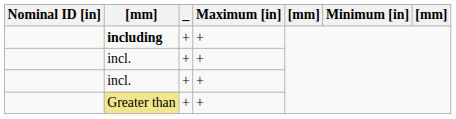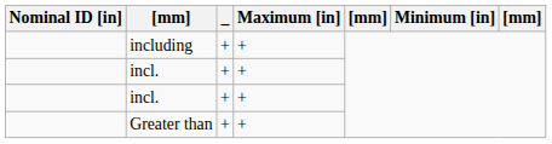including | column 2: bold -> normal
Greater than | column 2: khaki background -> no background
